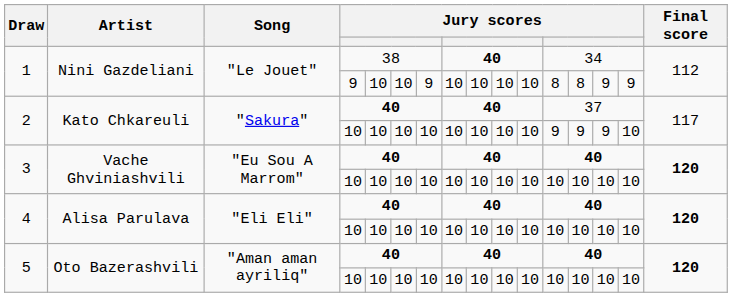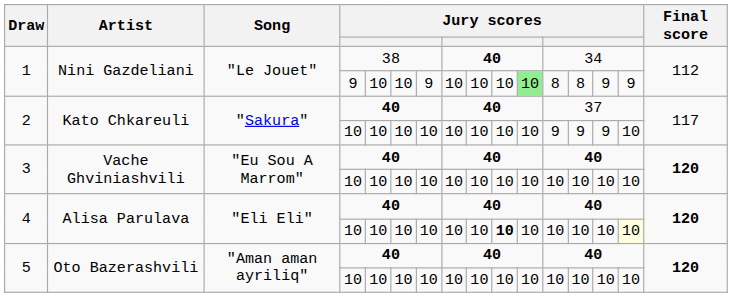1 / 9 | column 11: no background -> lightgreen background
4 / 10 | column 10: normal -> bold
4 / 10 | column 15: no background -> lightyellow background
